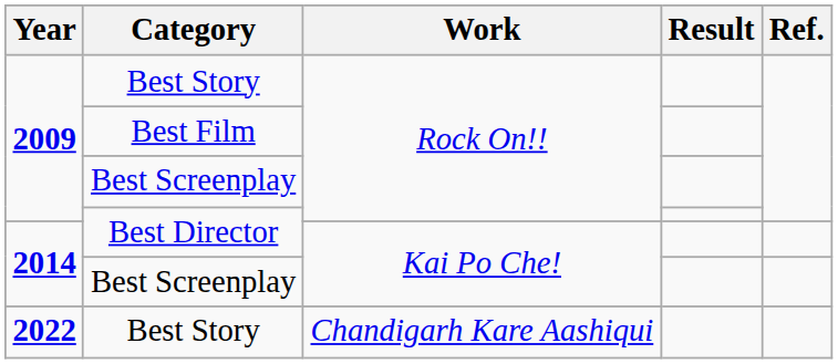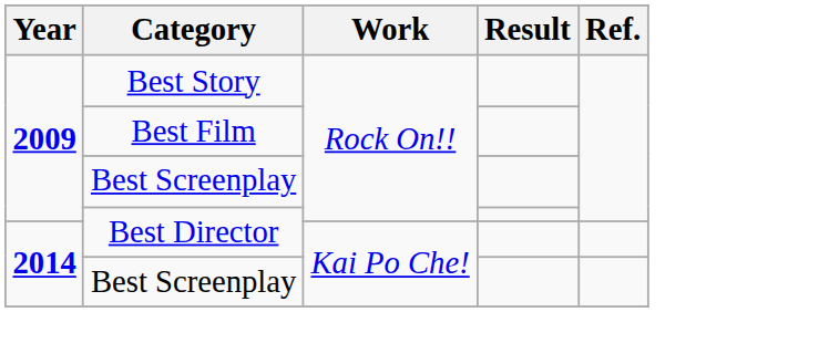- row: 2022 | Best Story | Chandigarh Kare Aashiqui
